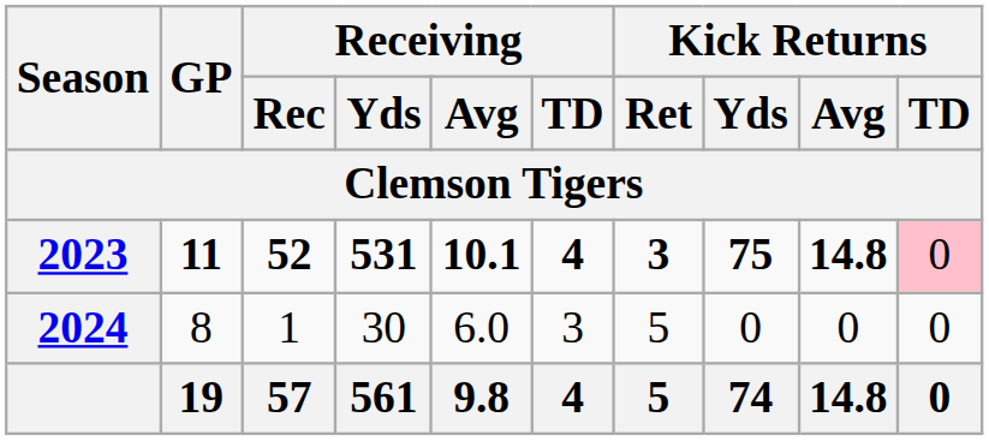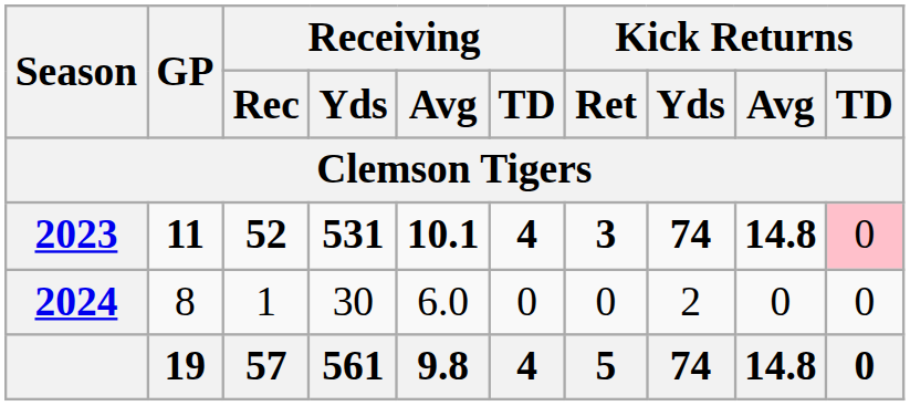2023 | Kick Returns / Yds: 75 -> 74
2024 | Receiving / TD: 3 -> 0
2024 | Kick Returns / Ret: 5 -> 0
2024 | Kick Returns / Yds: 0 -> 2
